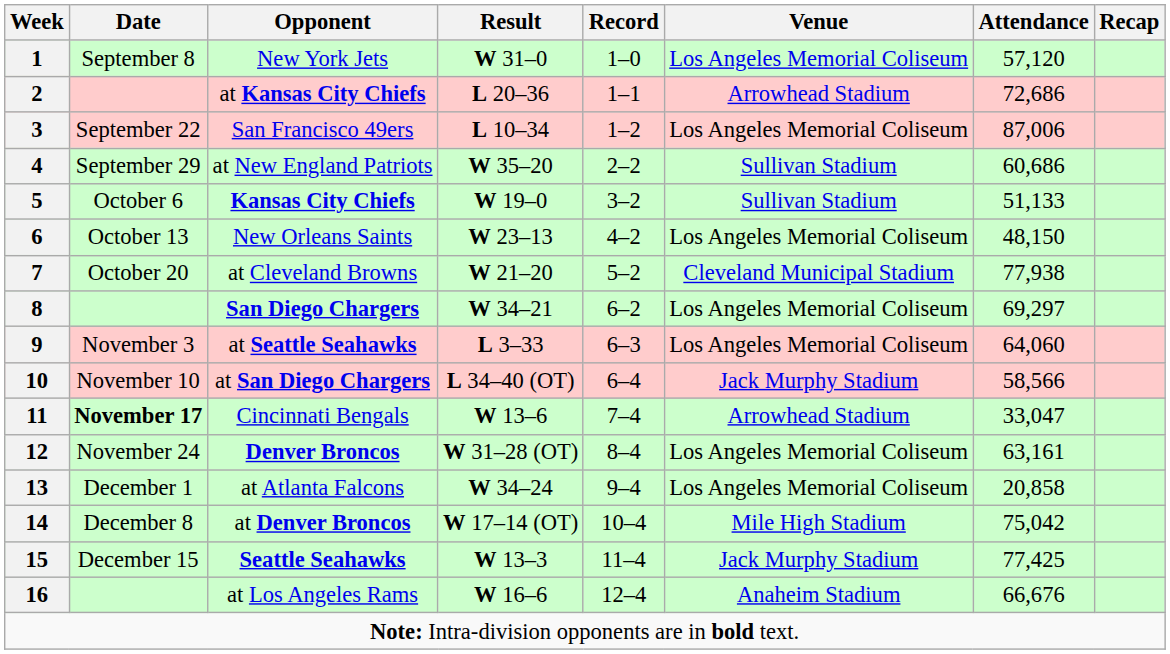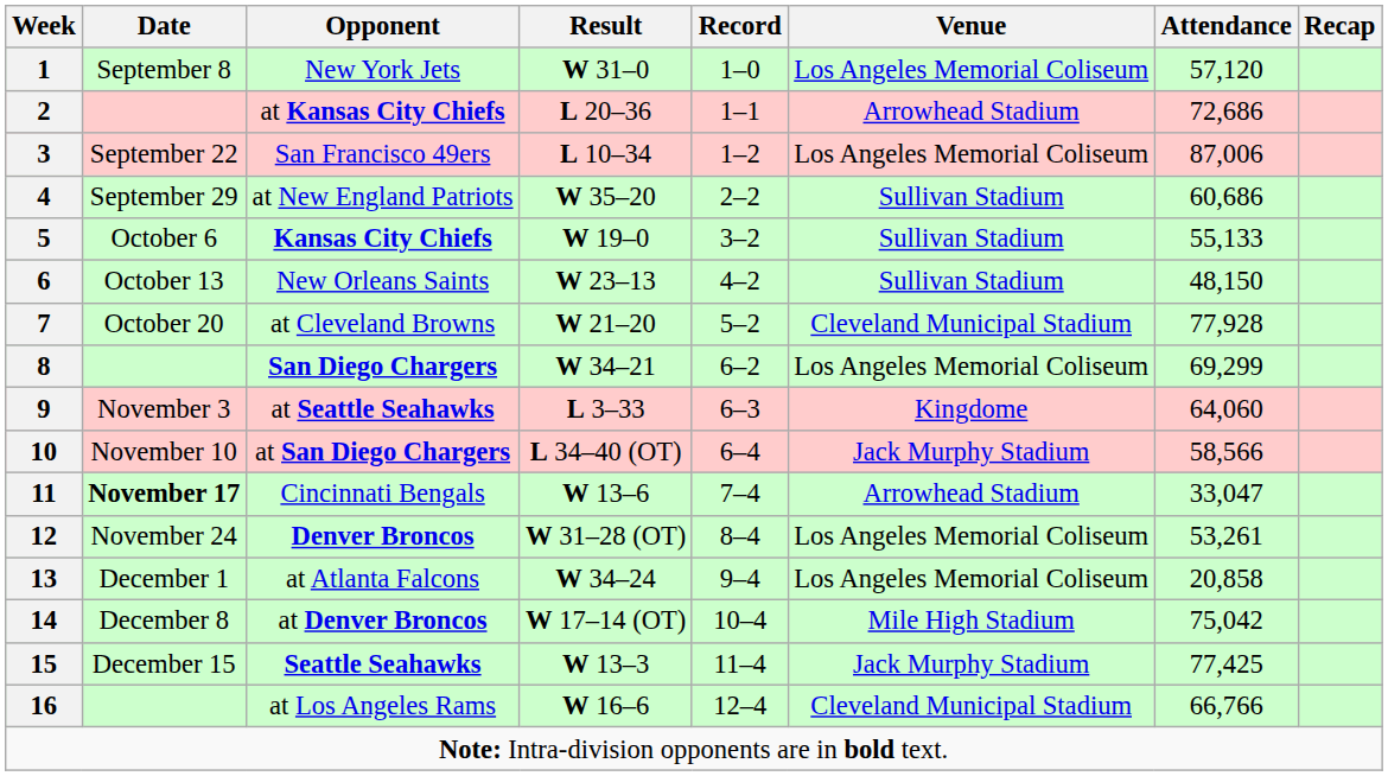5 | Attendance: 51,133 -> 55,133
6 | Venue: Los Angeles Memorial Coliseum -> Sullivan Stadium
7 | Attendance: 77,938 -> 77,928
8 | Attendance: 69,297 -> 69,299
9 | Venue: Los Angeles Memorial Coliseum -> Kingdome
12 | Attendance: 63,161 -> 53,261
16 | Venue: Anaheim Stadium -> Cleveland Municipal Stadium
16 | Attendance: 66,676 -> 66,766
